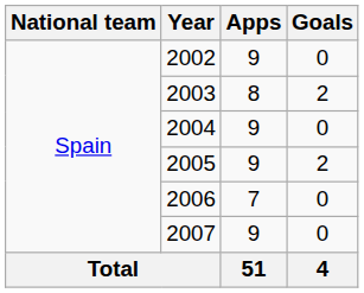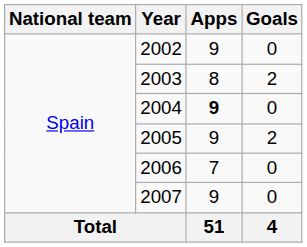2004 | Apps: normal -> bold
